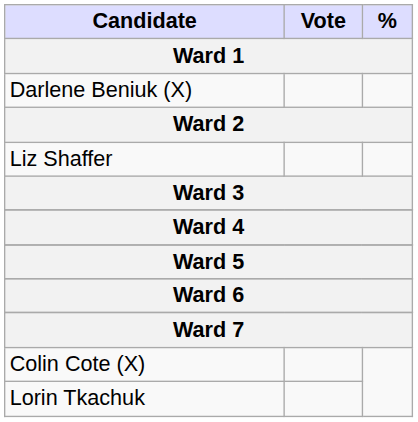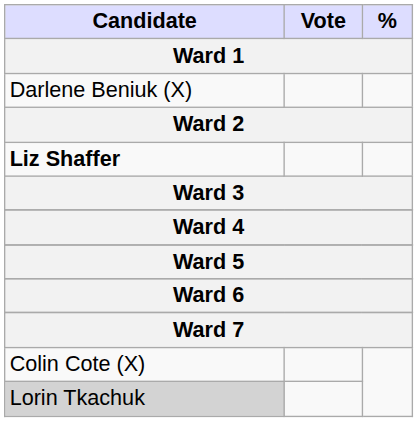Liz Shaffer | Candidate: normal -> bold
Lorin Tkachuk | Candidate: no background -> lightgrey background
